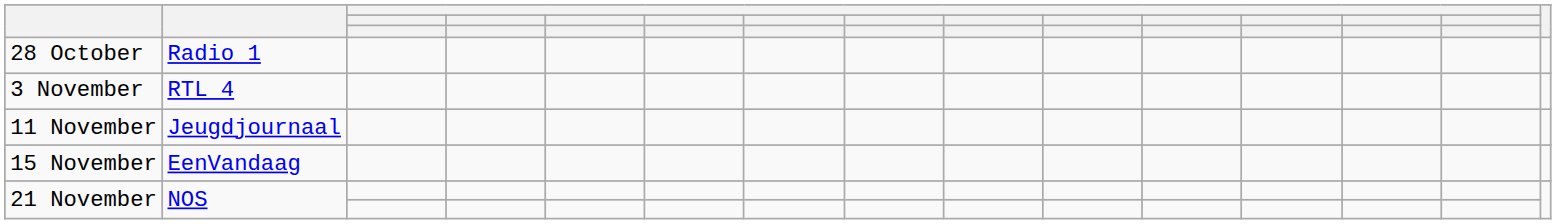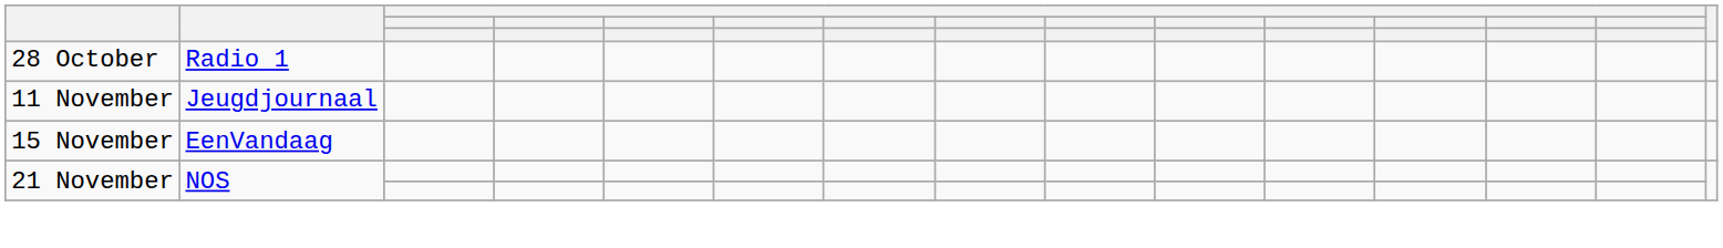- row: 3 November | RTL 4
